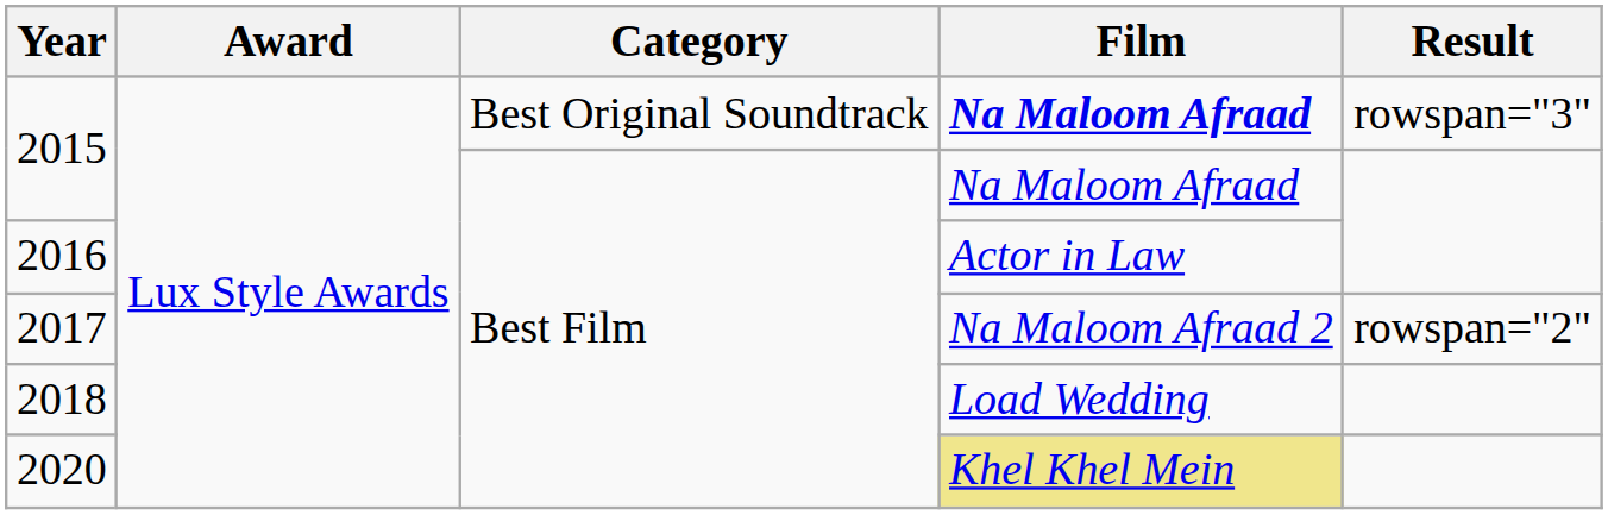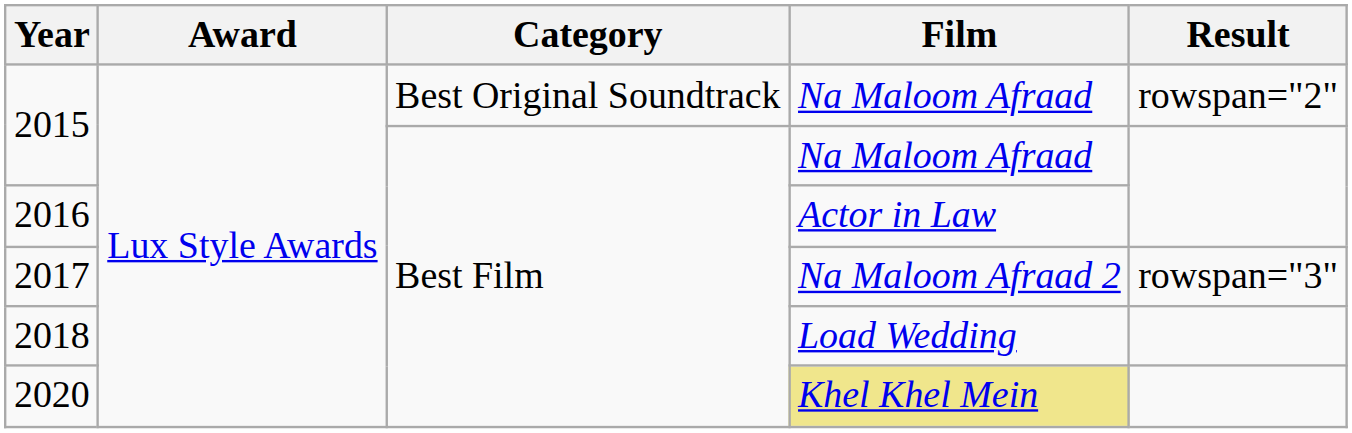2015 / Best Original Soundtrack | Film: bold -> normal
2015 / Best Original Soundtrack | Result: rowspan="3" -> rowspan="2"
2017 | Result: rowspan="2" -> rowspan="3"
